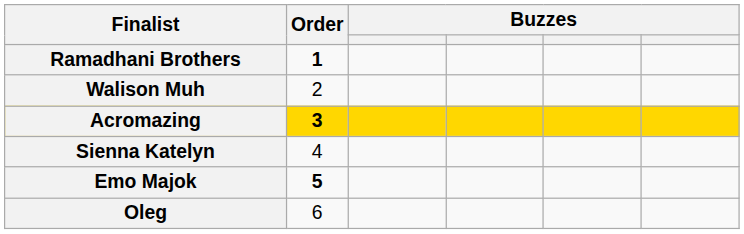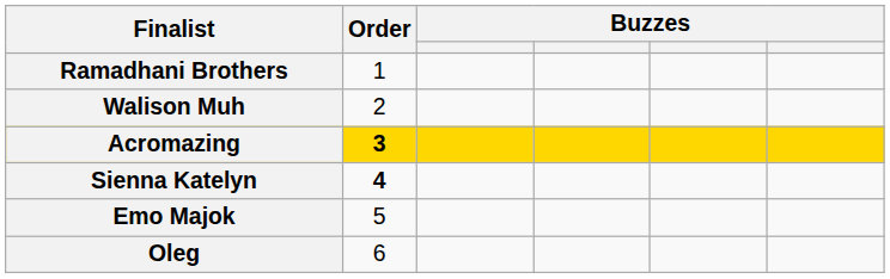Ramadhani Brothers | Order: bold -> normal
Sienna Katelyn | Order: normal -> bold
Emo Majok | Order: bold -> normal
